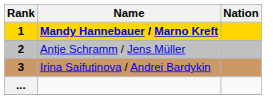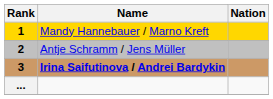Mandy Hannebauer / Marno Kreft | Name: bold -> normal
Irina Saifutinova / Andrei Bardykin | Name: normal -> bold
